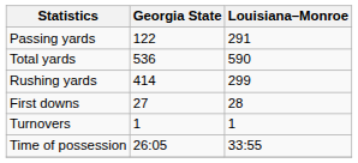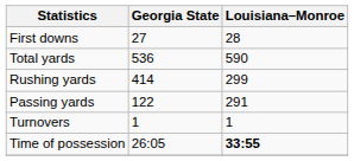rows swapped: First downs <-> Passing yards
Time of possession | Louisiana–Monroe: normal -> bold
